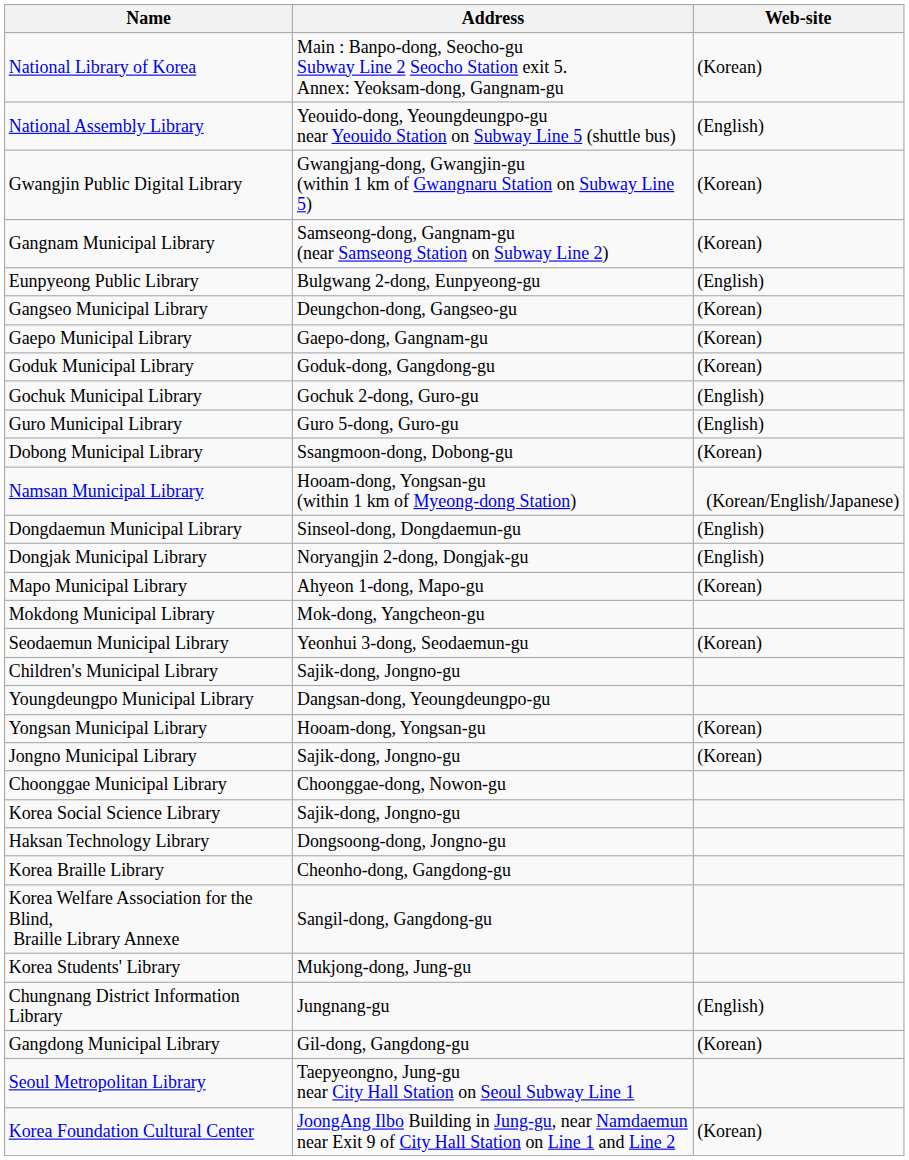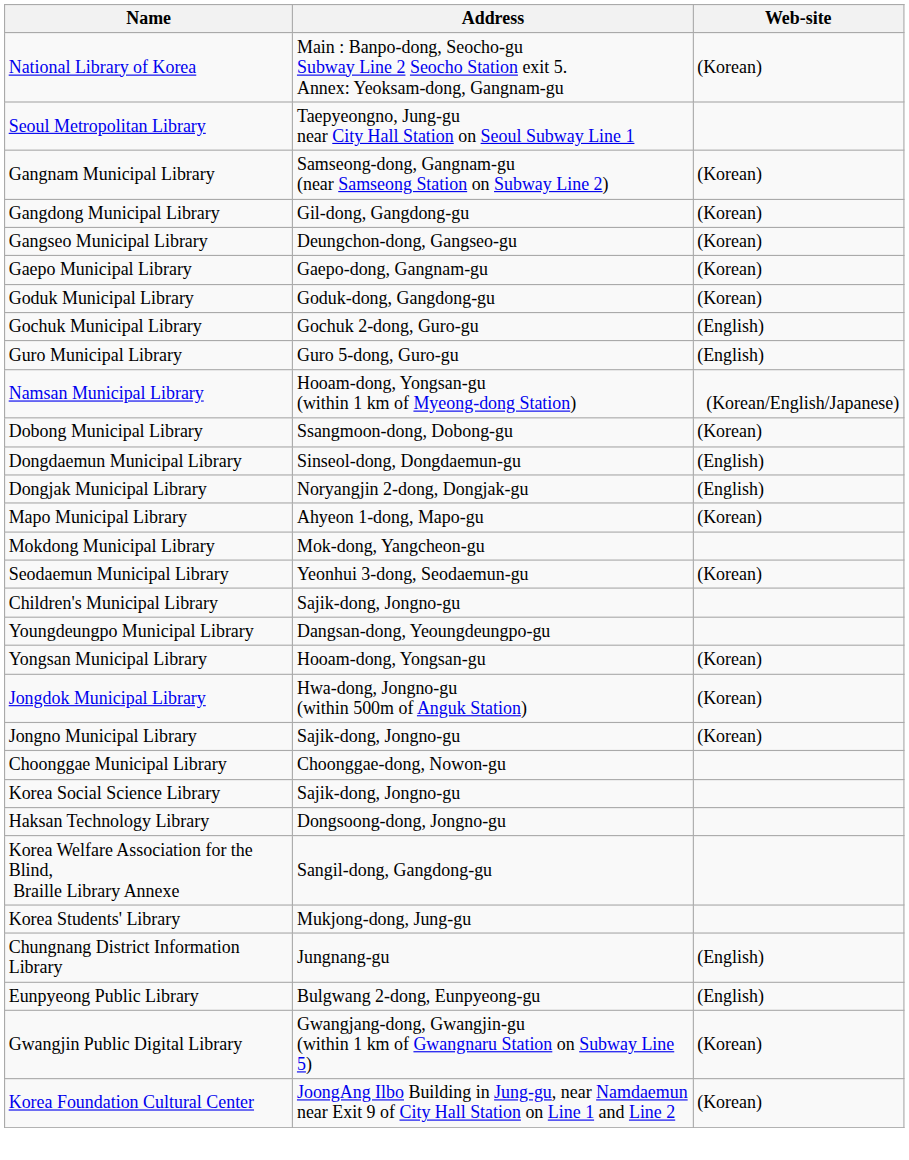- row: National Assembly Library | Yeouido-dong, Yeoungdeungpo-gu near Yeouido Station on Subway Line 5 (shuttle bus) | (English)
rows swapped: Seoul Metropolitan Library <-> Gwangjin Public Digital Library
rows swapped: Gangdong Municipal Library <-> Eunpyeong Public Library
rows swapped: Namsan Municipal Library <-> Dobong Municipal Library
+ row: Jongdok Municipal Library | Hwa-dong, Jongno-gu (within 500m of Anguk Station) | (Korean)
- row: Korea Braille Library | Cheonho-dong, Gangdong-gu
